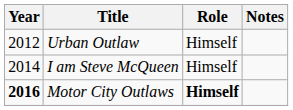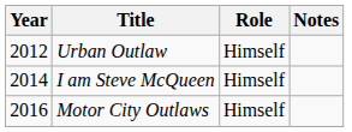Motor City Outlaws | Year: bold -> normal
Motor City Outlaws | Role: bold -> normal
